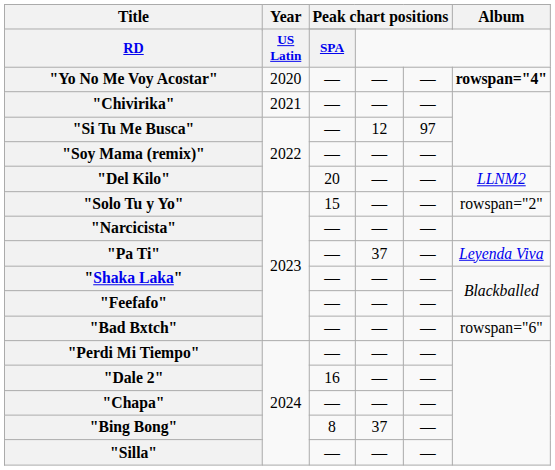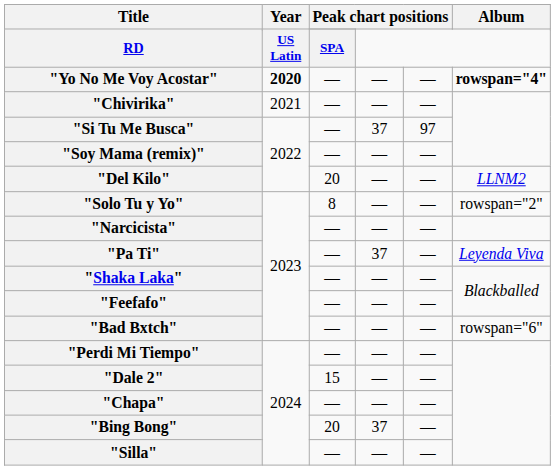"Yo No Me Voy Acostar" | Year: normal -> bold
"Si Tu Me Busca" | column 4: 12 -> 37
"Solo Tu y Yo" | column 3: 15 -> 8
"Dale 2" | column 3: 16 -> 15
"Bing Bong" | column 3: 8 -> 20
